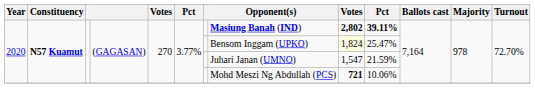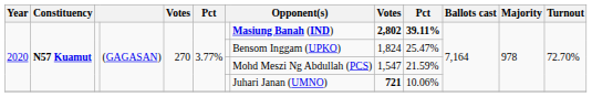row 3 | column 9: lightyellow background -> no background
row 4 | column 8: Juhari Janan (UMNO) -> Mohd Meszi Ng Abdullah (PCS)
row 5 | column 8: Mohd Meszi Ng Abdullah (PCS) -> Juhari Janan (UMNO)
